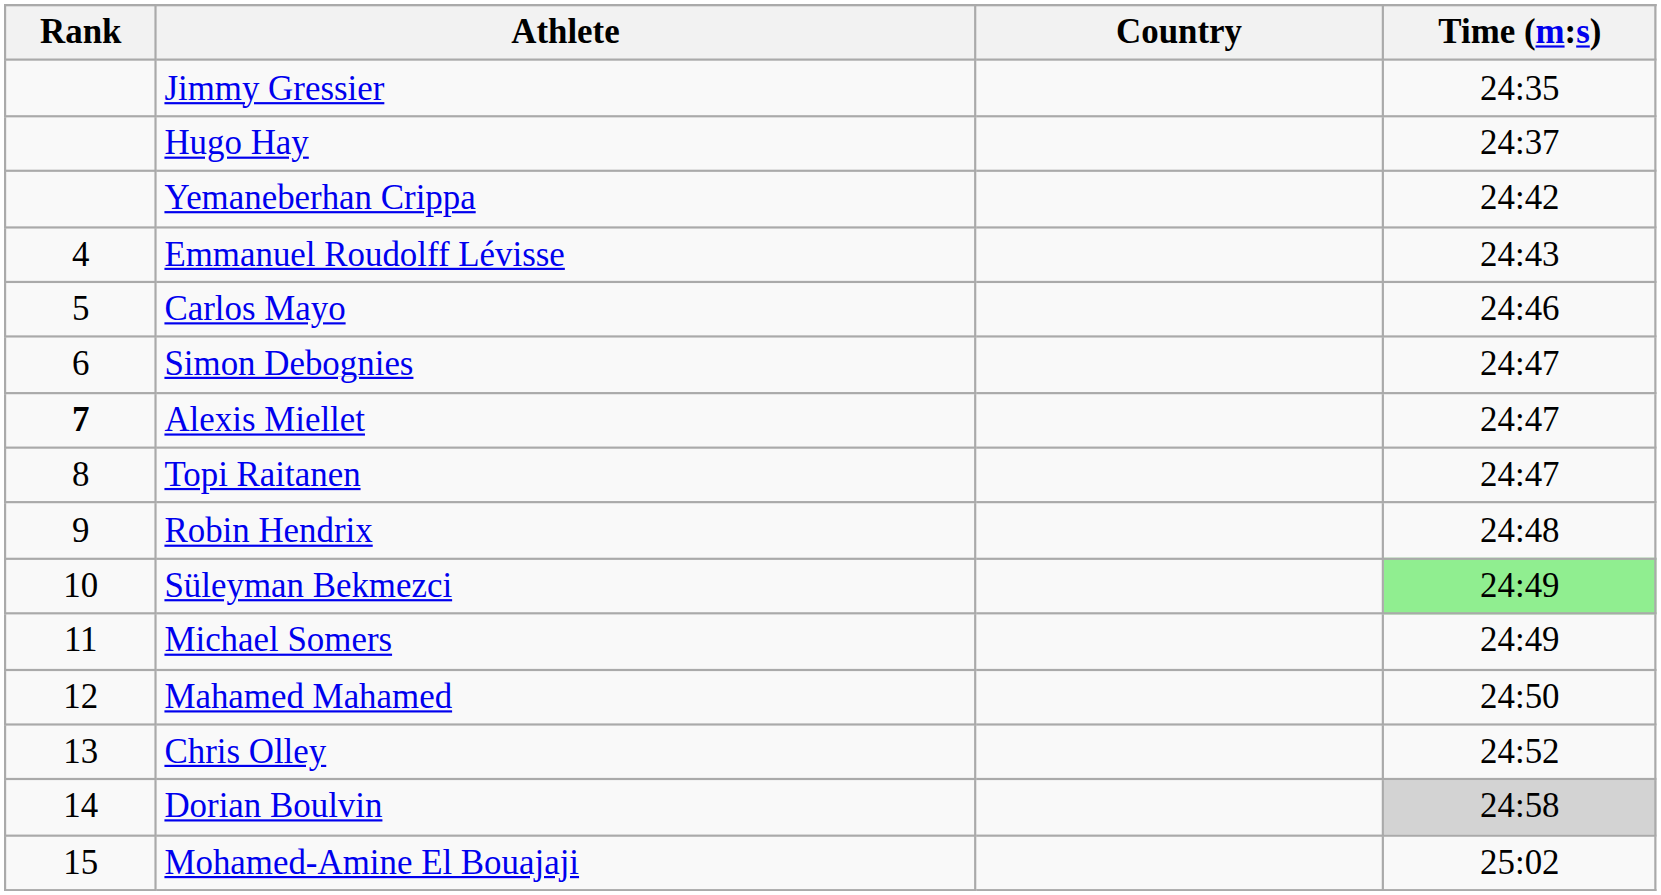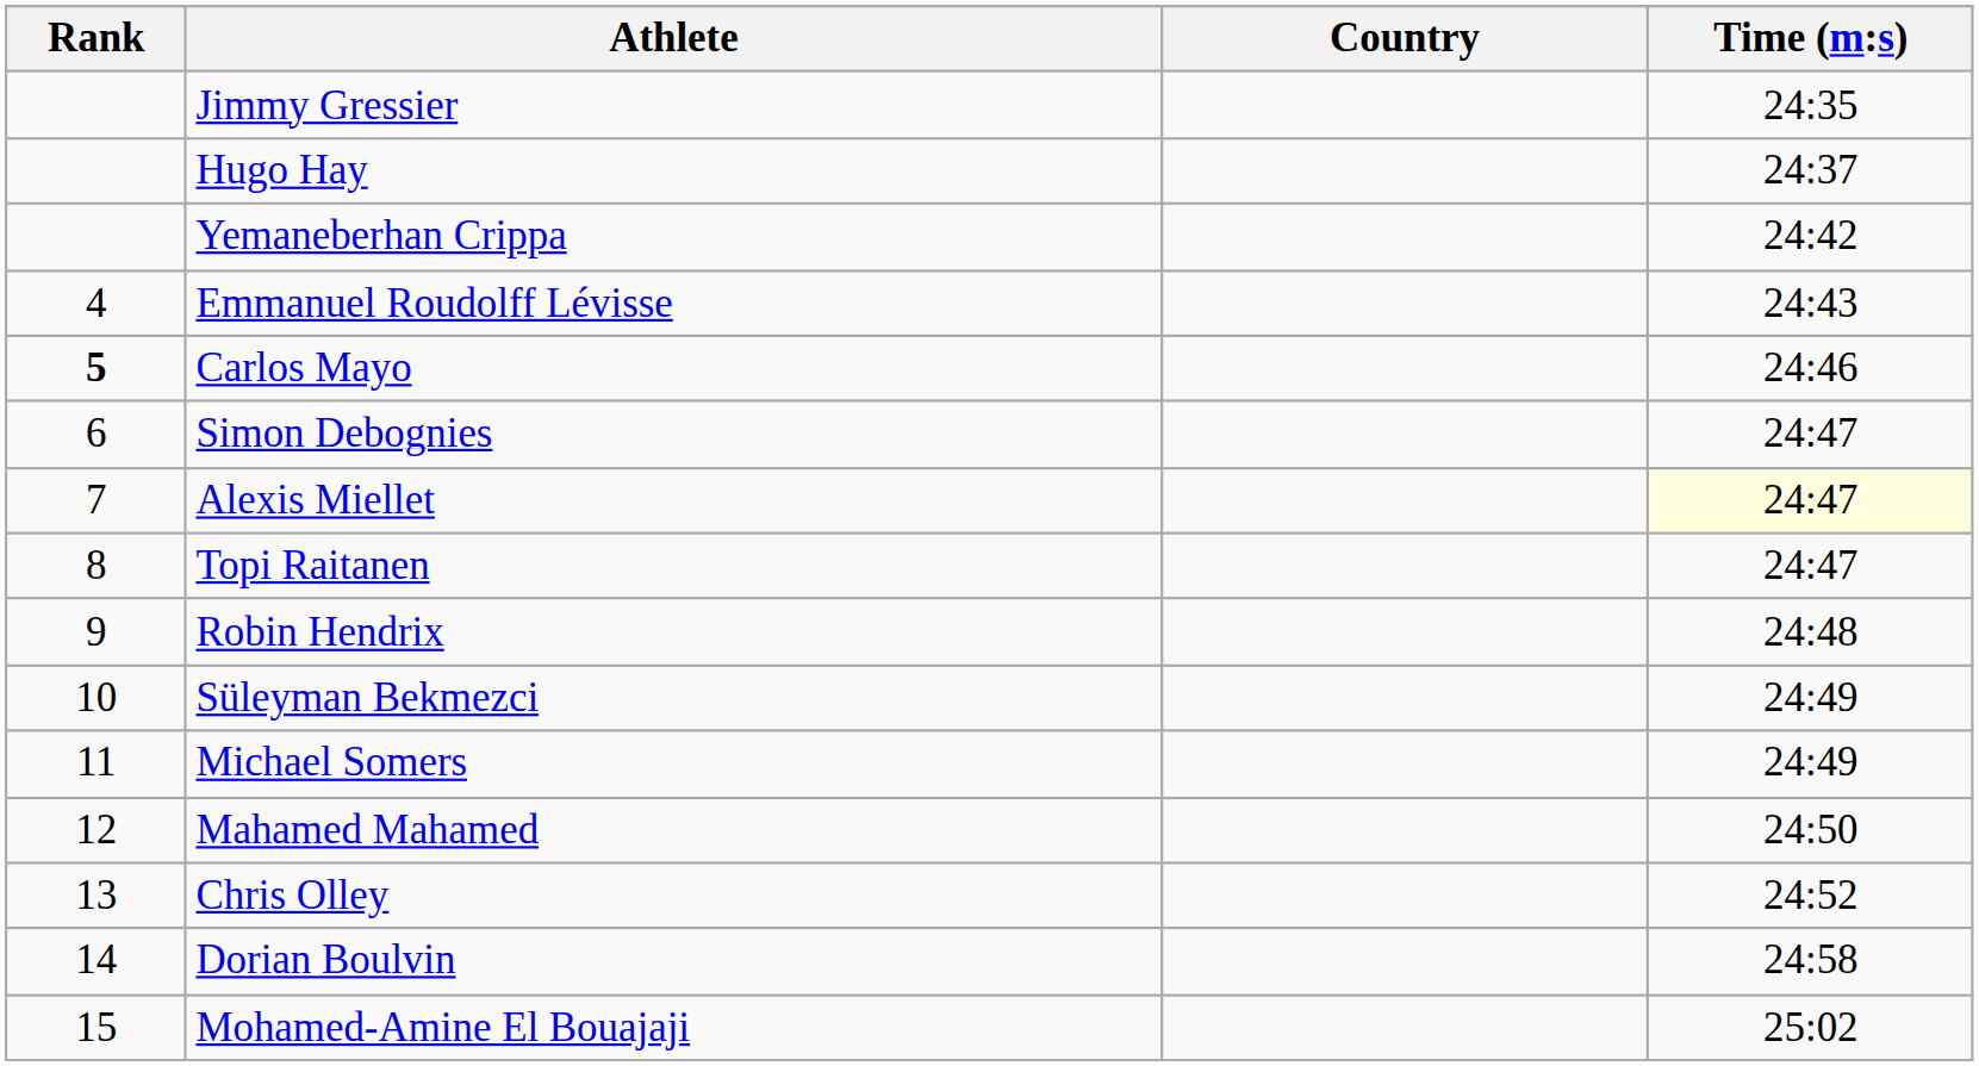Carlos Mayo | Rank: normal -> bold
Alexis Miellet | Rank: bold -> normal
Alexis Miellet | Time (m:s): no background -> lightyellow background
Süleyman Bekmezci | Time (m:s): lightgreen background -> no background
Dorian Boulvin | Time (m:s): lightgrey background -> no background
